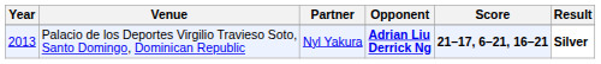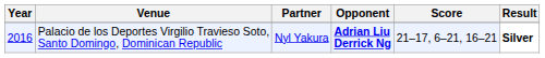row 2 | Year: 2013 -> 2016
row 2 | Score: bold -> normal
